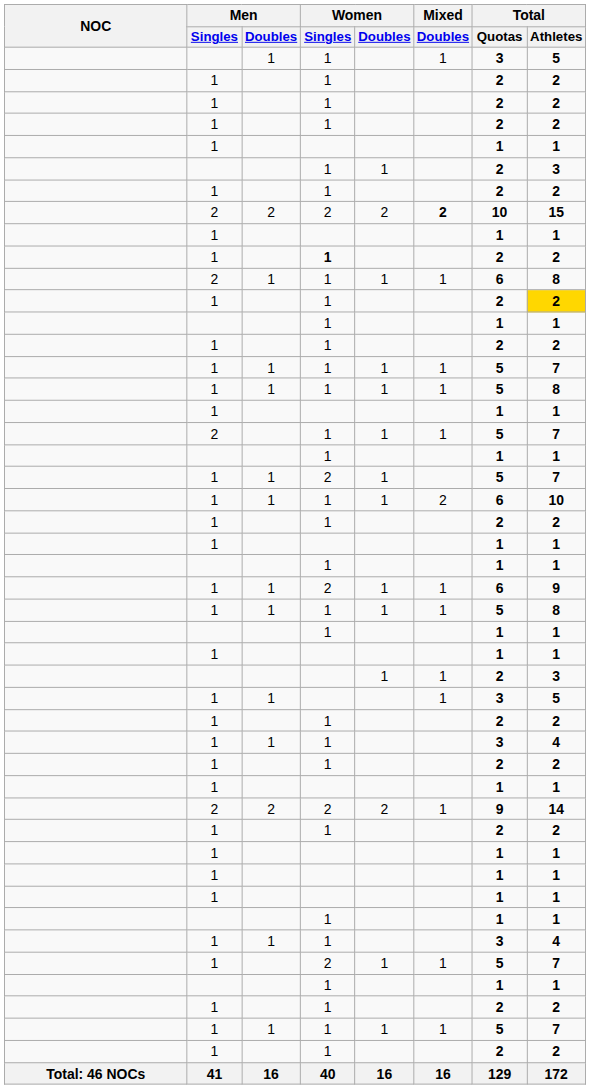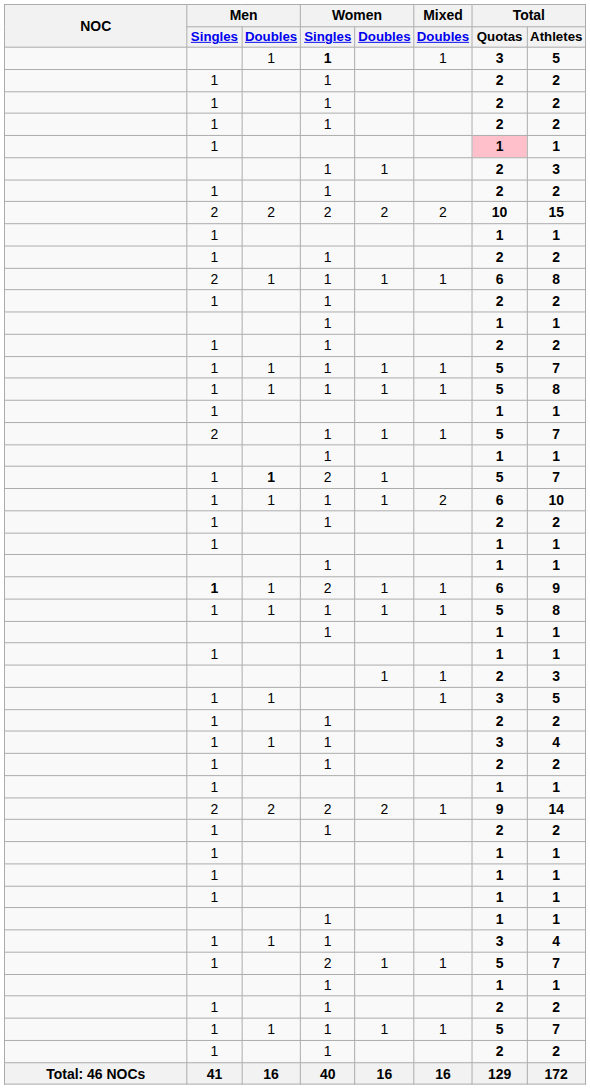row 3 | Women / Singles: normal -> bold
row 7 | Total / Quotas: no background -> pink background
row 10 | Mixed / Doubles: bold -> normal
row 12 | Women / Singles: bold -> normal
row 14 | Total / Athletes: gold background -> no background
row 22 | Men / Doubles: normal -> bold
row 27 | Men / Singles: normal -> bold
